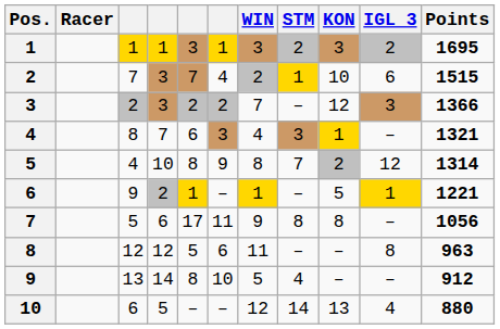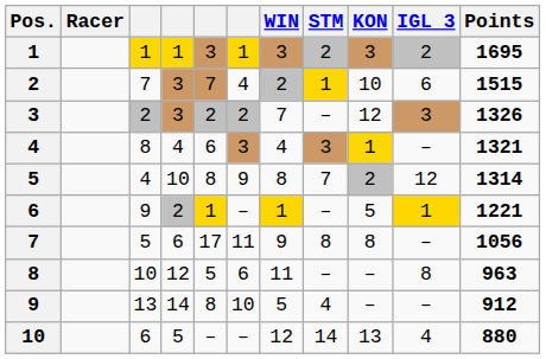row 4 | Points: 1366 -> 1326
row 5 | column 4: 7 -> 4
row 9 | column 3: 12 -> 10
